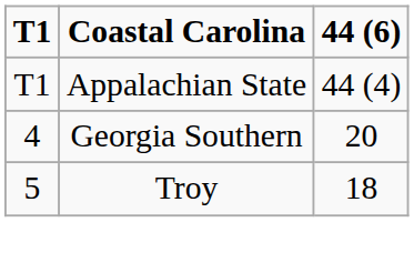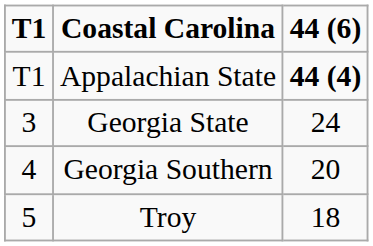Appalachian State | 44 (6): normal -> bold
+ row: 3 | Georgia State | 24
